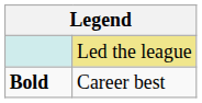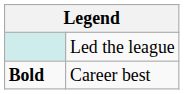row 2 | column 2: khaki background -> no background
